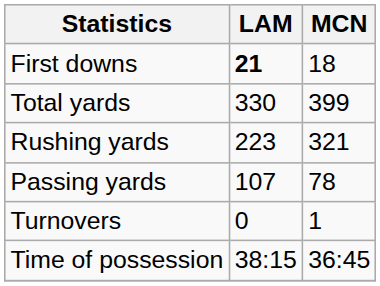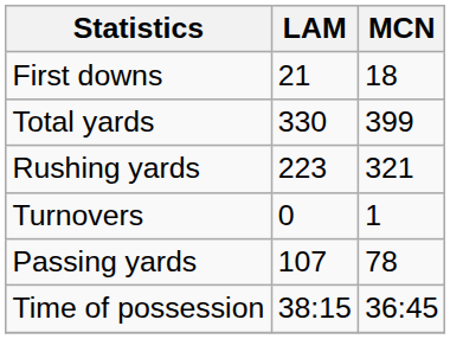First downs | LAM: bold -> normal
rows swapped: Passing yards <-> Turnovers
